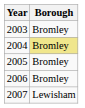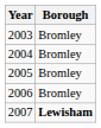2004 | Borough: khaki background -> no background
2007 | Borough: normal -> bold
